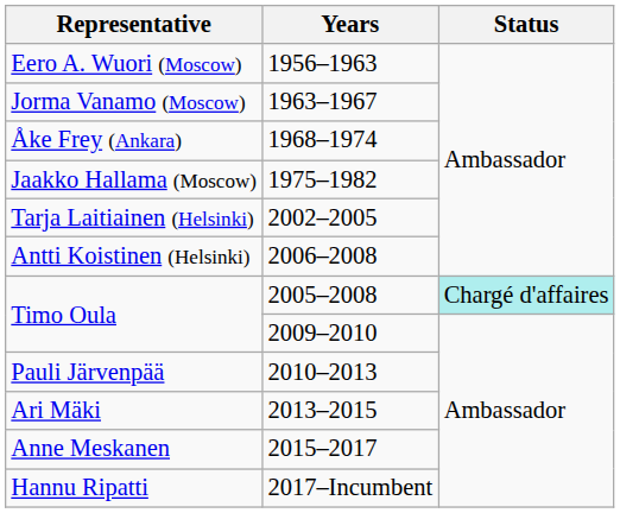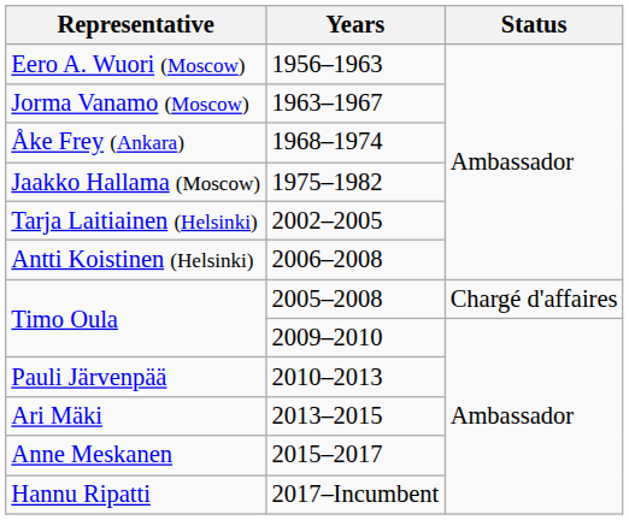Timo Oula / 2005–2008 | Status: paleturquoise background -> no background
